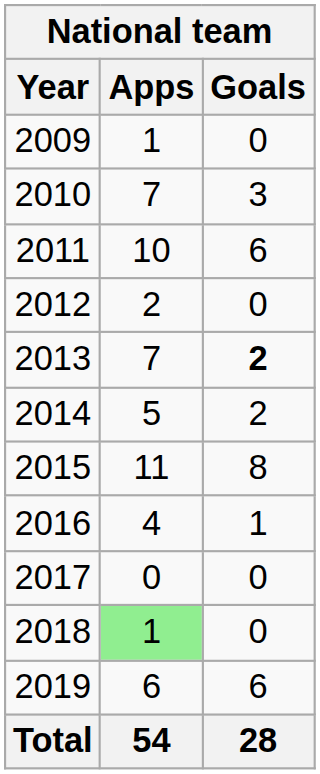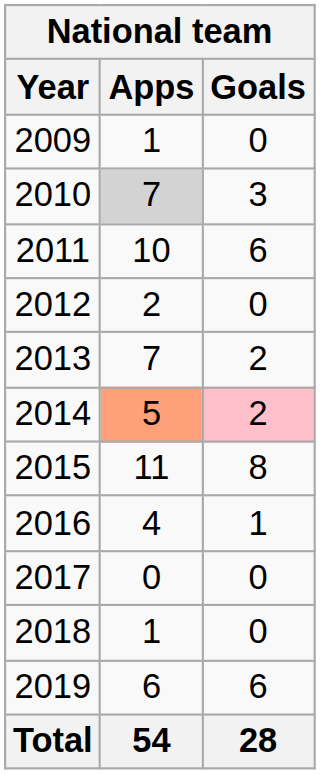2010 | Apps: no background -> lightgrey background
2013 | Goals: bold -> normal
2014 | Apps: no background -> lightsalmon background
2014 | Goals: no background -> pink background
2018 | Apps: lightgreen background -> no background
